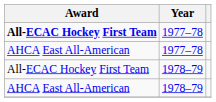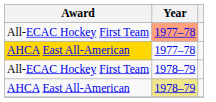row 2 | Award: bold -> normal
row 2 | Year: no background -> lightsalmon background
row 3 | Award: no background -> gold background
row 5 | Year: no background -> khaki background
